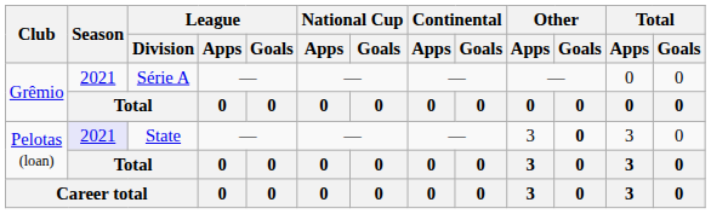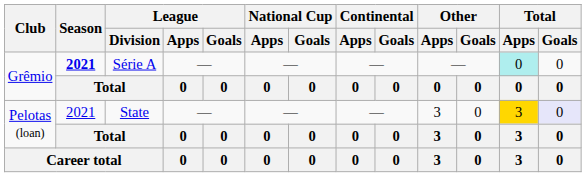Grêmio / Série A | Season: normal -> bold
Grêmio / Série A | Total / Apps: no background -> paleturquoise background
Pelotas (loan) / State | Season: lavender background -> no background
Pelotas (loan) / State | Other / Goals: bold -> normal
Pelotas (loan) / State | Total / Apps: no background -> gold background
Pelotas (loan) / State | Total / Goals: no background -> lavender background
